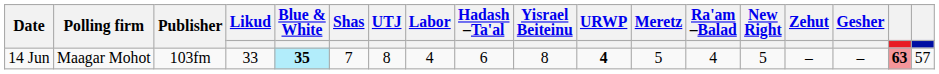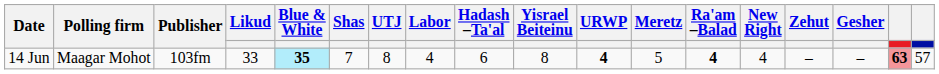14 Jun | Ra'am –Balad: normal -> bold
14 Jun | New Right: 5 -> 4
